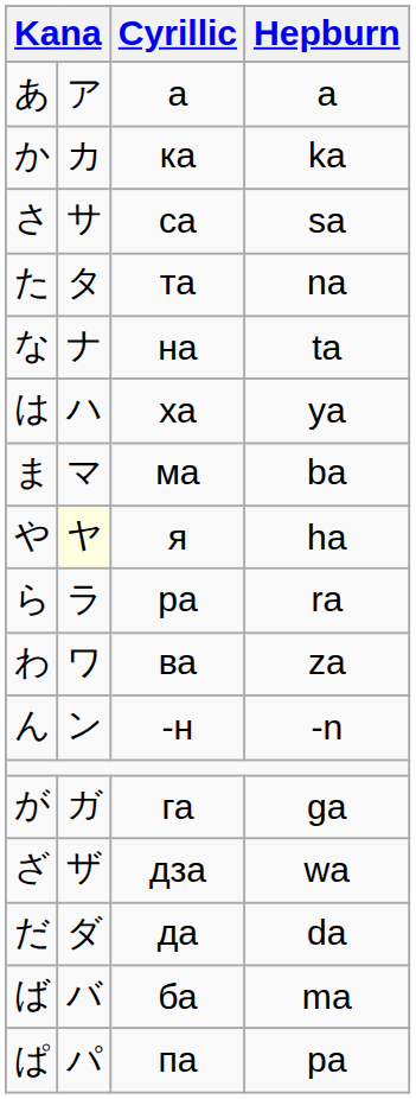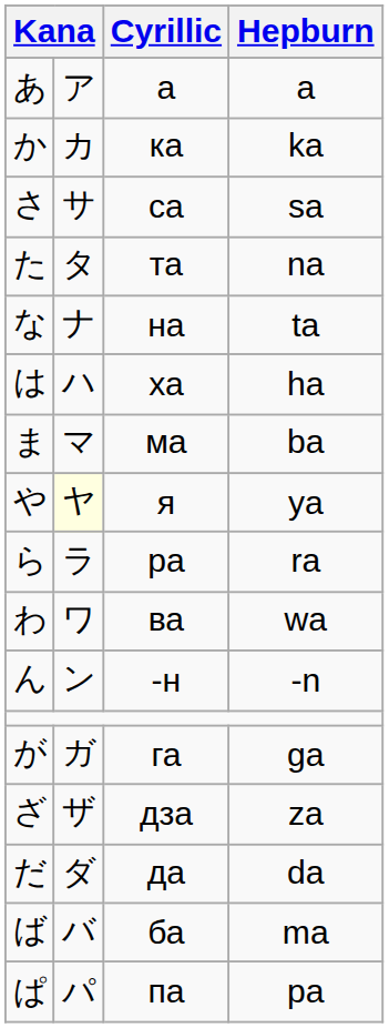ха | Hepburn: ya -> ha
я | Hepburn: ha -> ya
ва | Hepburn: za -> wa
дза | Hepburn: wa -> za
